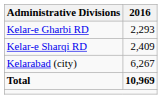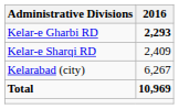Kelar-e Gharbi RD | 2016: normal -> bold
